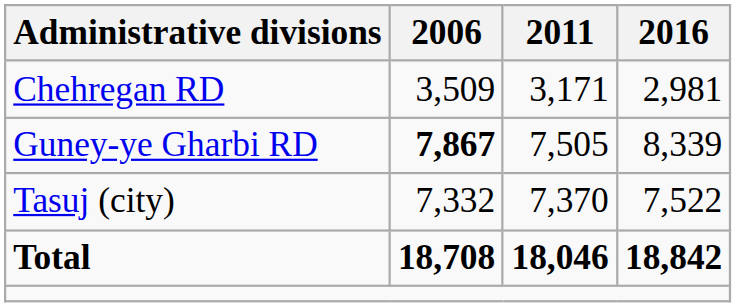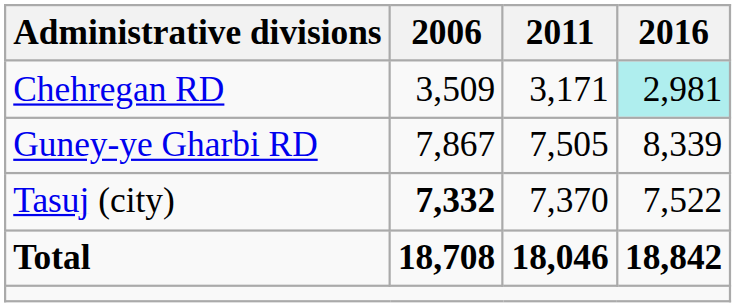Chehregan RD | 2016: no background -> paleturquoise background
Guney-ye Gharbi RD | 2006: bold -> normal
Tasuj (city) | 2006: normal -> bold
